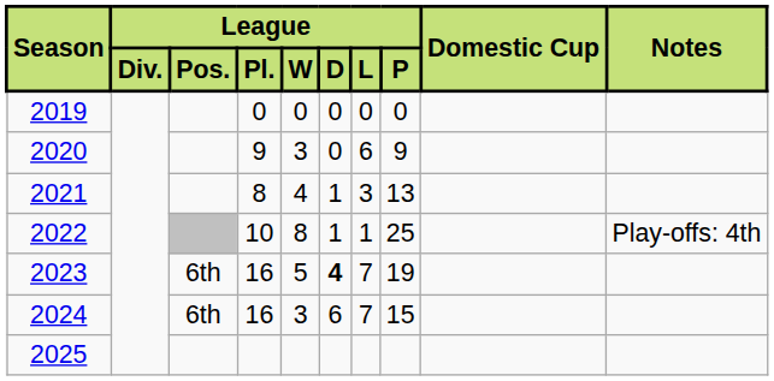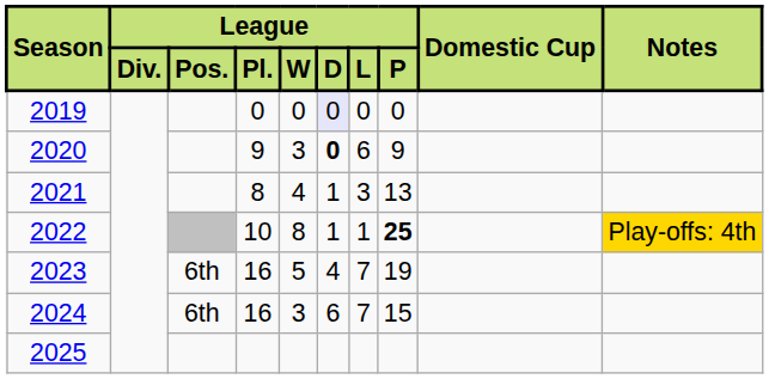2019 | League / D: no background -> lavender background
2020 | League / D: normal -> bold
2022 | League / P: normal -> bold
2022 | Notes: no background -> gold background
2023 | League / D: bold -> normal
